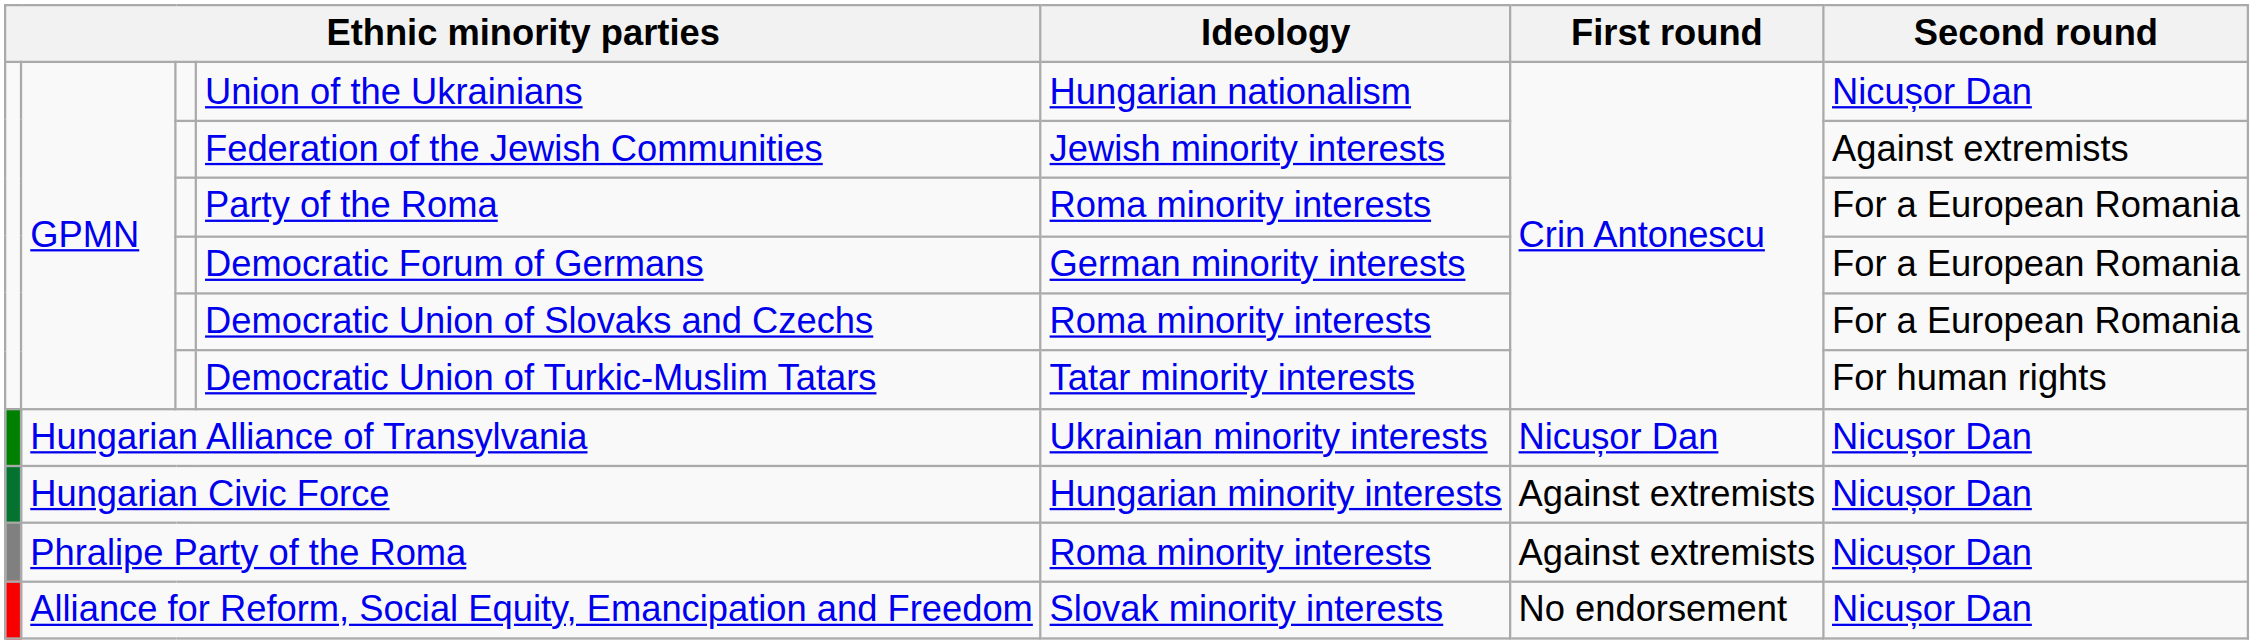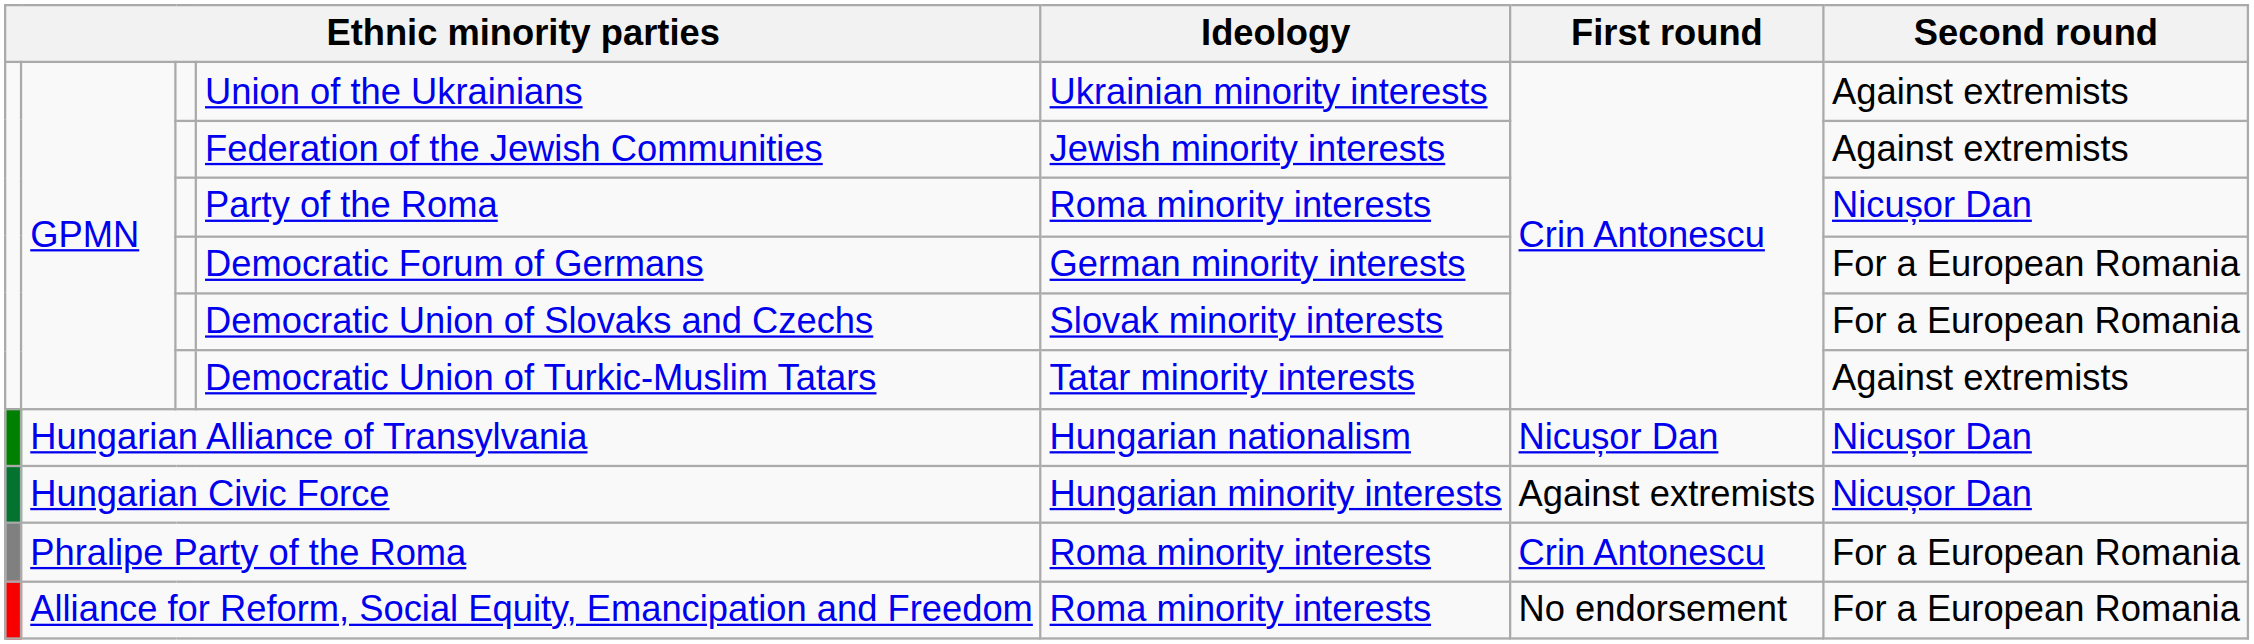Union of the Ukrainians | Ideology: Hungarian nationalism -> Ukrainian minority interests
Union of the Ukrainians | Second round: Nicușor Dan -> Against extremists
Party of the Roma | Second round: For a European Romania -> Nicușor Dan
Democratic Union of Slovaks and Czechs | Ideology: Roma minority interests -> Slovak minority interests
Democratic Union of Turkic-Muslim Tatars | Second round: For human rights -> Against extremists
Hungarian Alliance of Transylvania | Ideology: Ukrainian minority interests -> Hungarian nationalism
Phralipe Party of the Roma | First round: Against extremists -> Crin Antonescu
Phralipe Party of the Roma | Second round: Nicușor Dan -> For a European Romania
Alliance for Reform, Social Equity, Emancipation and Freedom | Ideology: Slovak minority interests -> Roma minority interests
Alliance for Reform, Social Equity, Emancipation and Freedom | Second round: Nicușor Dan -> For a European Romania
